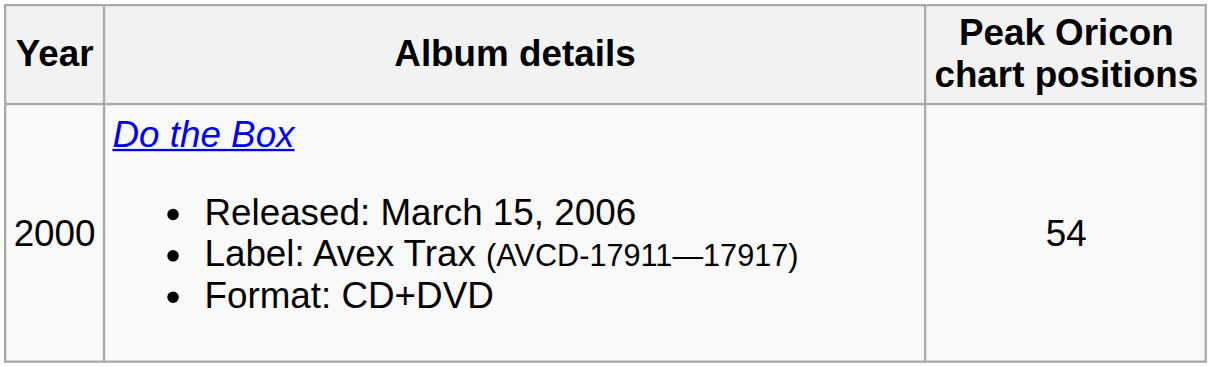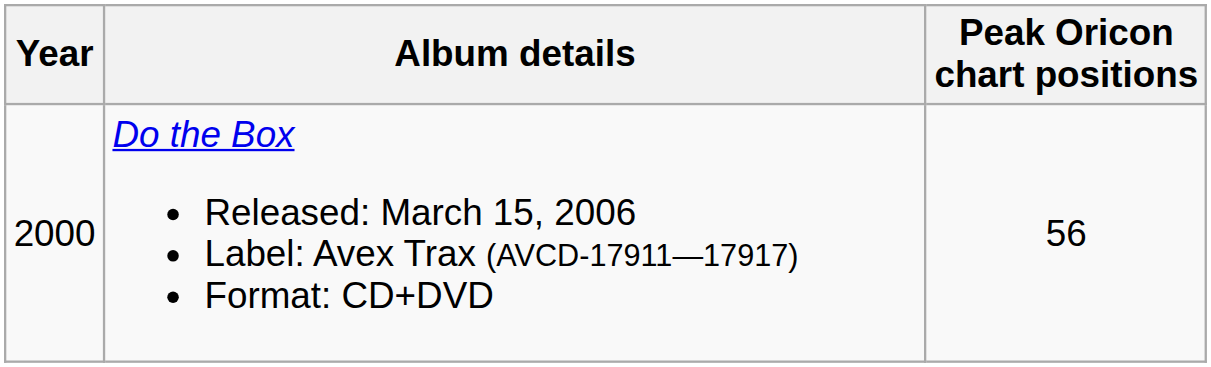row 2 | Peak Oricon chart positions: 54 -> 56
